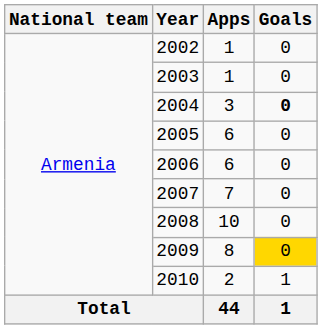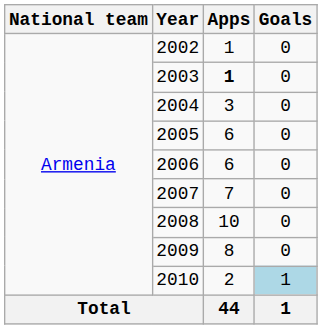2003 | Apps: normal -> bold
2004 | Goals: bold -> normal
2009 | Goals: gold background -> no background
2010 | Goals: no background -> lightblue background
